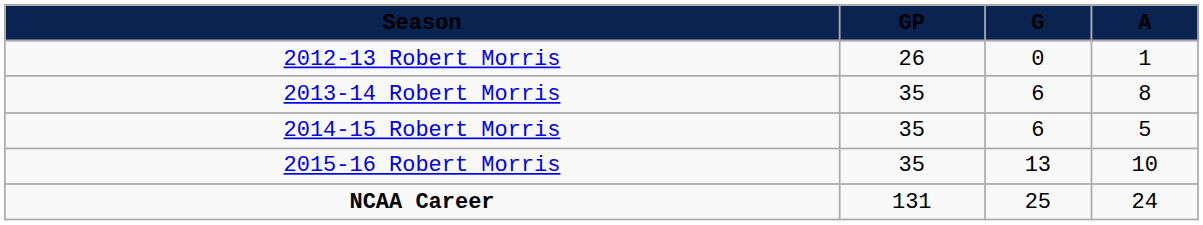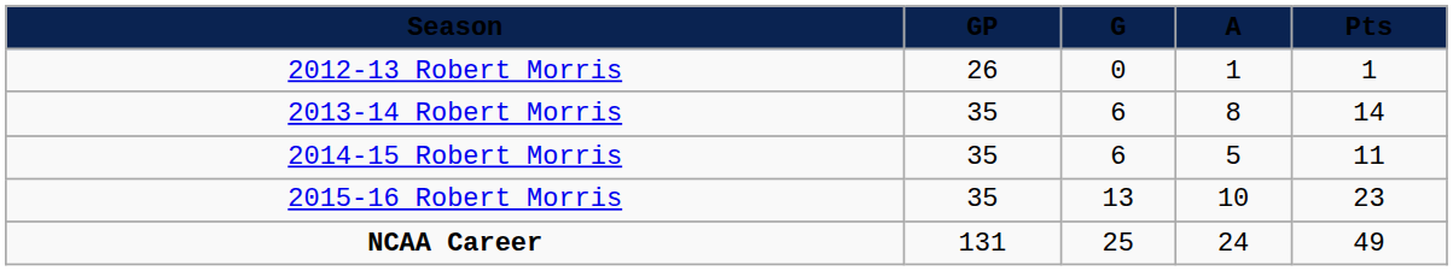+ column: Pts | 1 | 14 | 11 | 23 | 49
